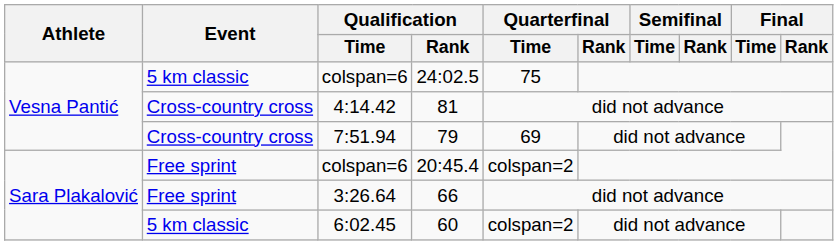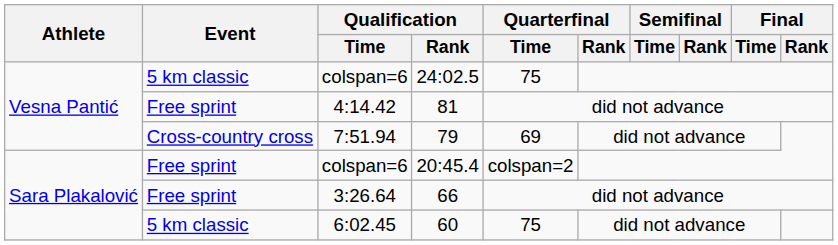81 | Event: Cross-country cross -> Free sprint
60 | Quarterfinal / Time: colspan=2 -> 75
